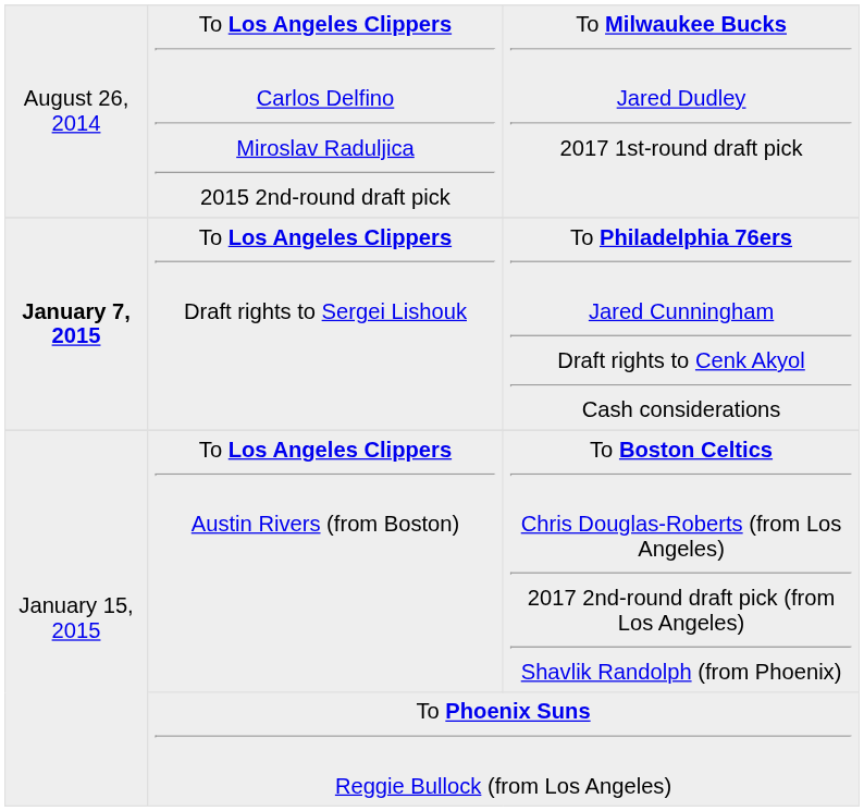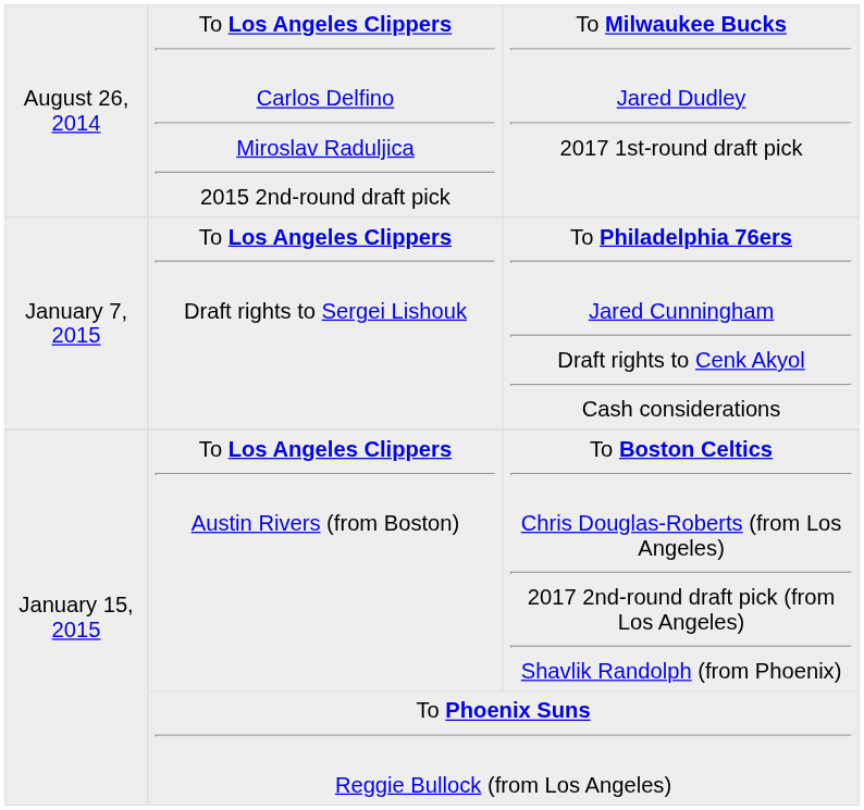To Los Angeles Clippers Draft rights to Sergei Lishouk | column 1: bold -> normal
